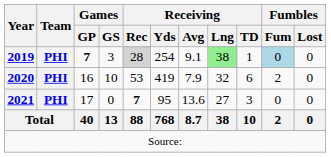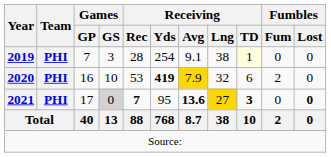2019 | Games / GP: bold -> normal
2019 | Receiving / Rec: lightgrey background -> no background
2019 | Receiving / Lng: lightgreen background -> no background
2019 | Receiving / TD: no background -> lightyellow background
2019 | Fumbles / Fum: lightblue background -> no background
2020 | Receiving / Yds: normal -> bold
2020 | Receiving / Avg: no background -> gold background
2021 | Games / GS: no background -> lightgrey background
2021 | Receiving / Avg: normal -> bold
2021 | Receiving / Lng: no background -> gold background
2021 | Receiving / TD: normal -> bold
2021 | Fumbles / Lost: normal -> bold
